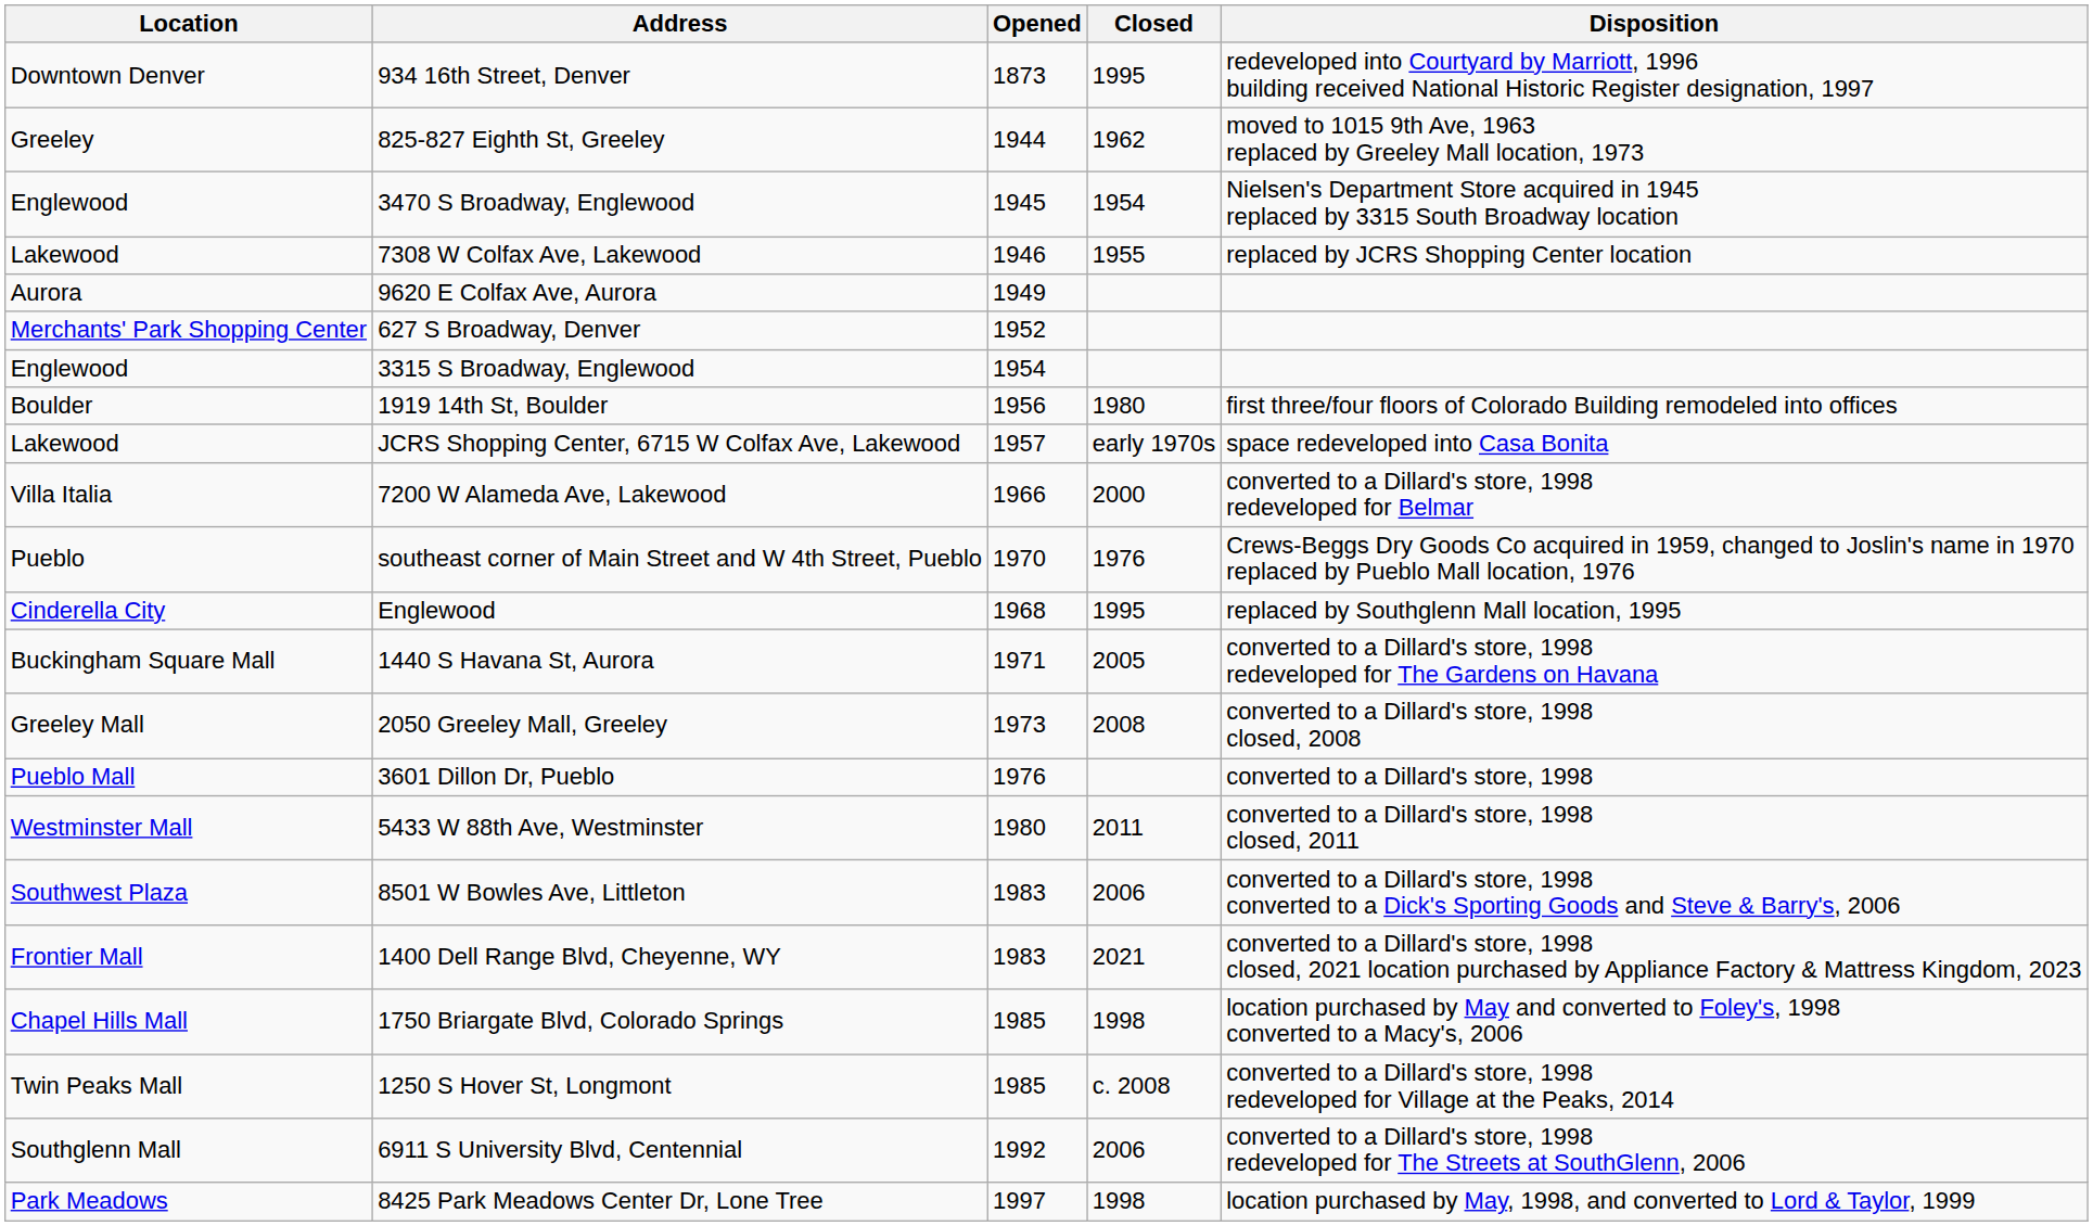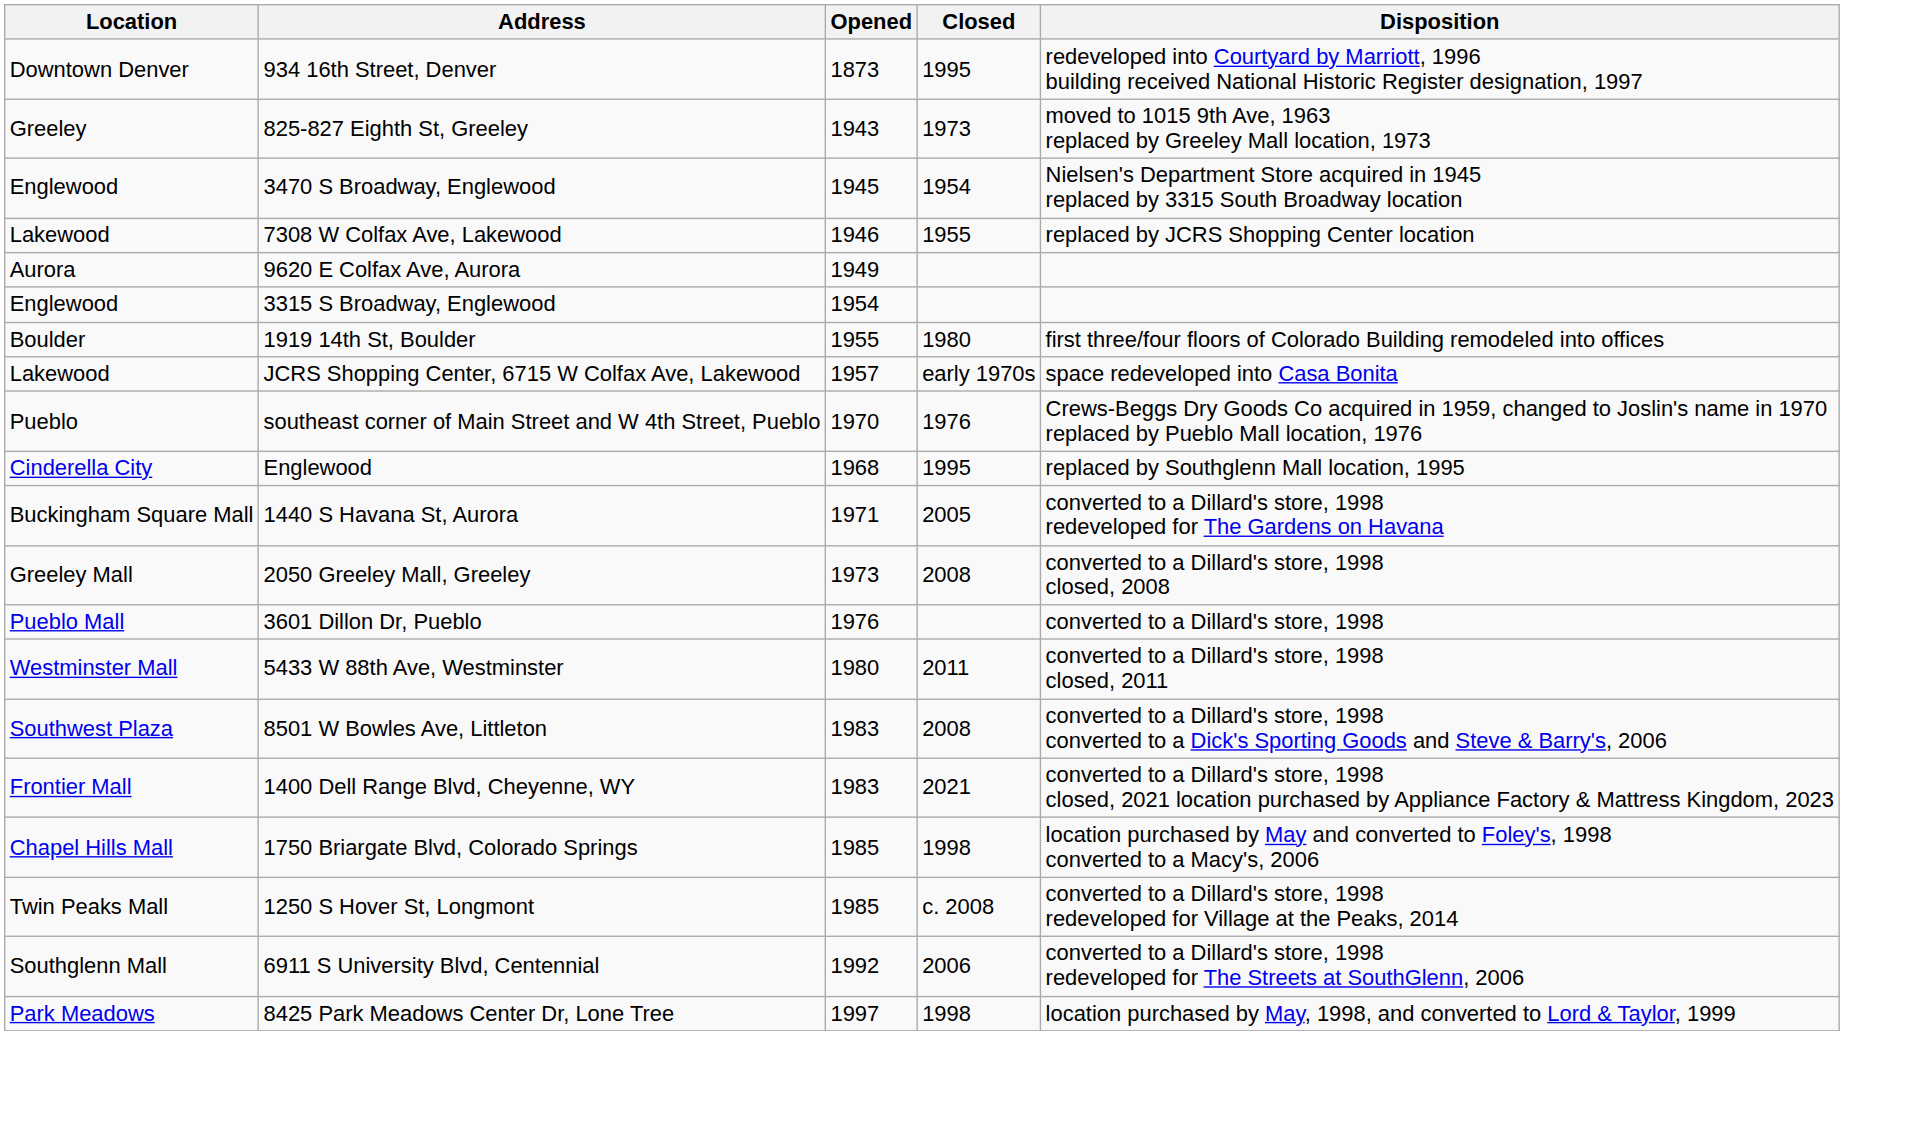825-827 Eighth St, Greeley | Opened: 1944 -> 1943
825-827 Eighth St, Greeley | Closed: 1962 -> 1973
- row: Merchants' Park Shopping Center | 627 S Broadway, Denver | 1952
1919 14th St, Boulder | Opened: 1956 -> 1955
- row: Villa Italia | 7200 W Alameda Ave, Lakewood | 1966 | 2000 | converted to a Dillard's store, 1998 redeveloped for Belmar
8501 W Bowles Ave, Littleton | Closed: 2006 -> 2008
